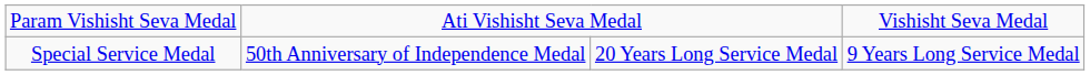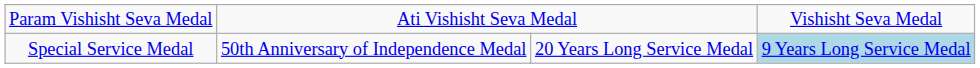Special Service Medal | column 4: no background -> lightblue background
